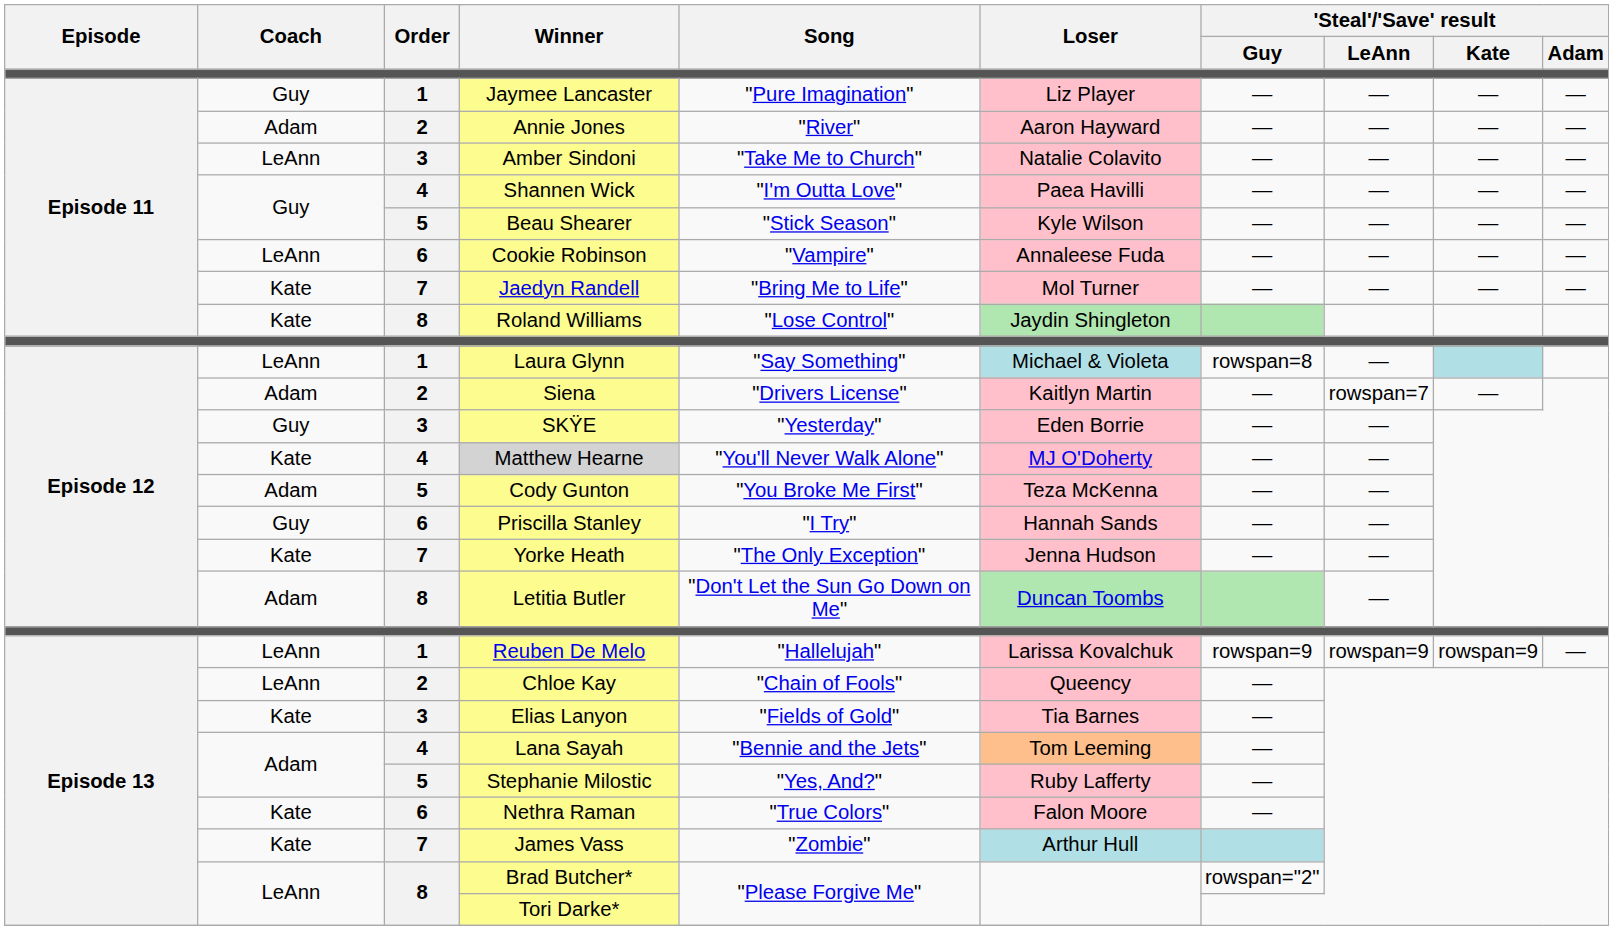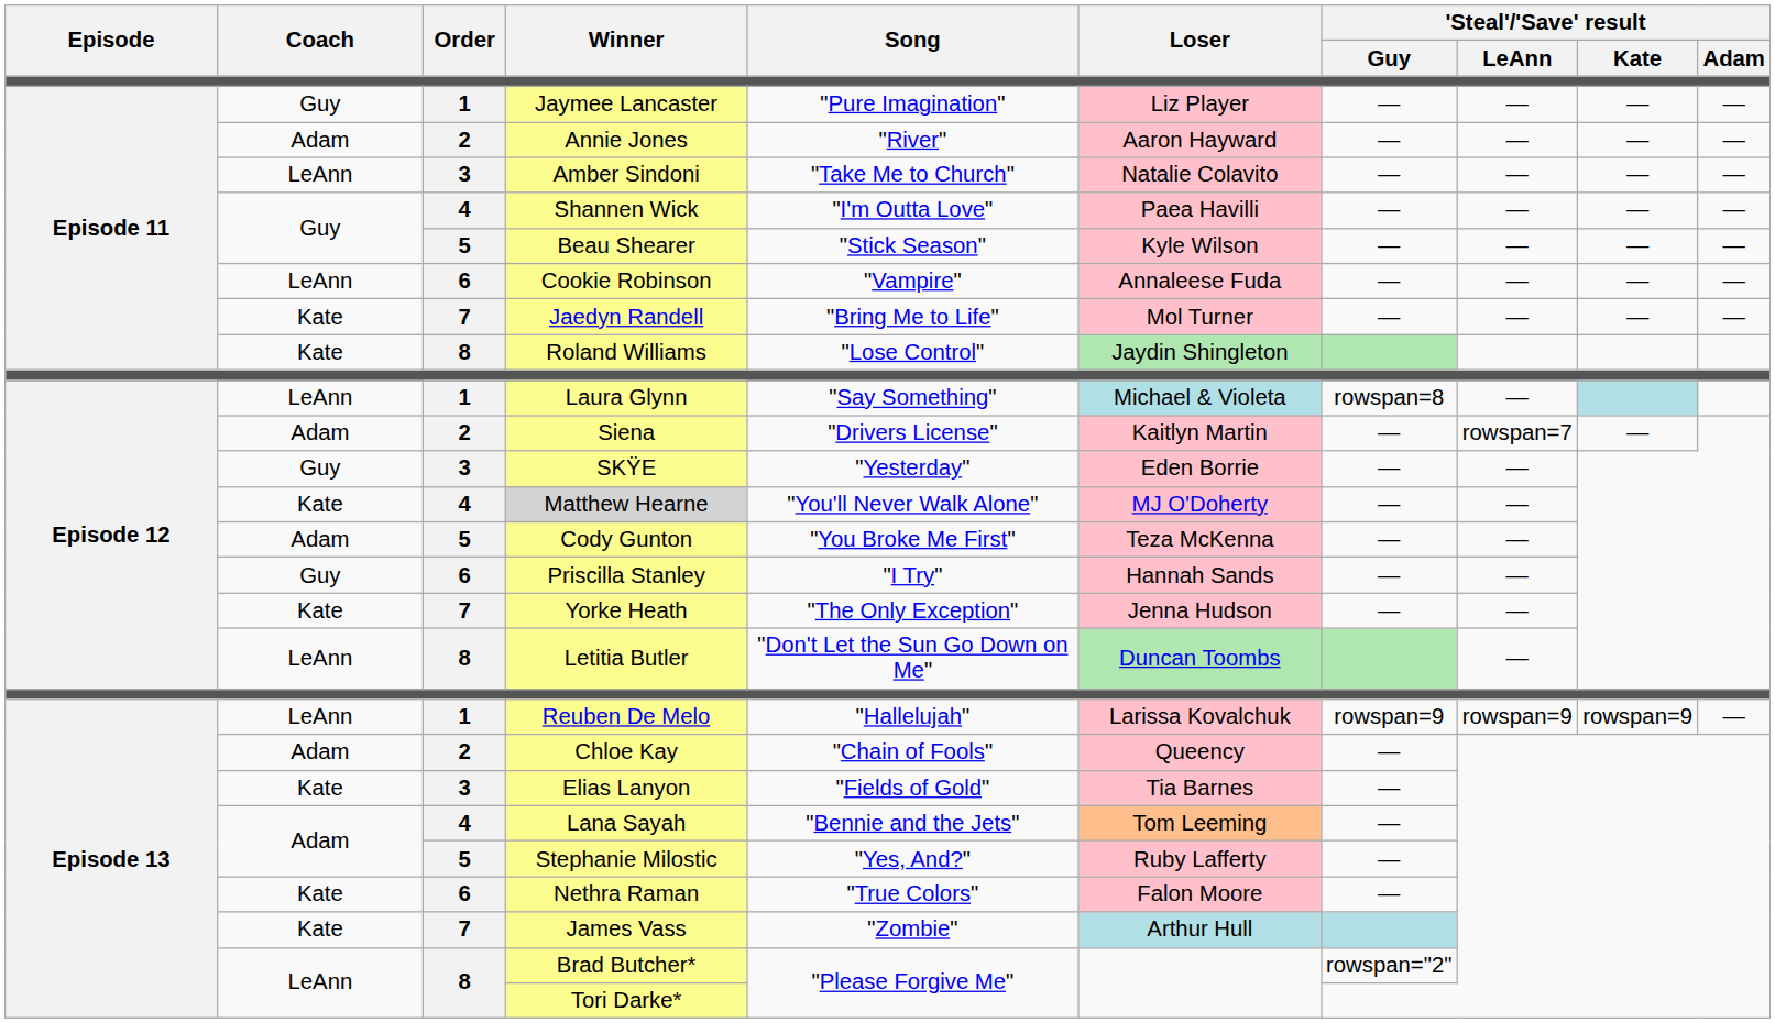Letitia Butler | Coach: Adam -> LeAnn
Chloe Kay | Coach: LeAnn -> Adam
